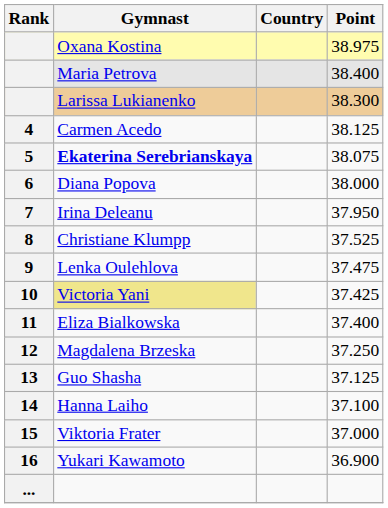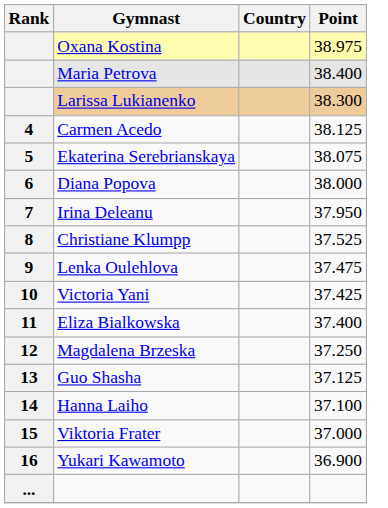Ekaterina Serebrianskaya | Gymnast: bold -> normal
Victoria Yani | Gymnast: khaki background -> no background
